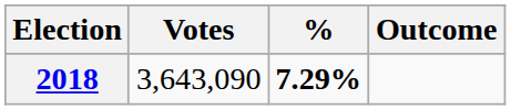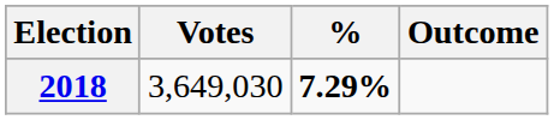2018 | Votes: 3,643,090 -> 3,649,030
